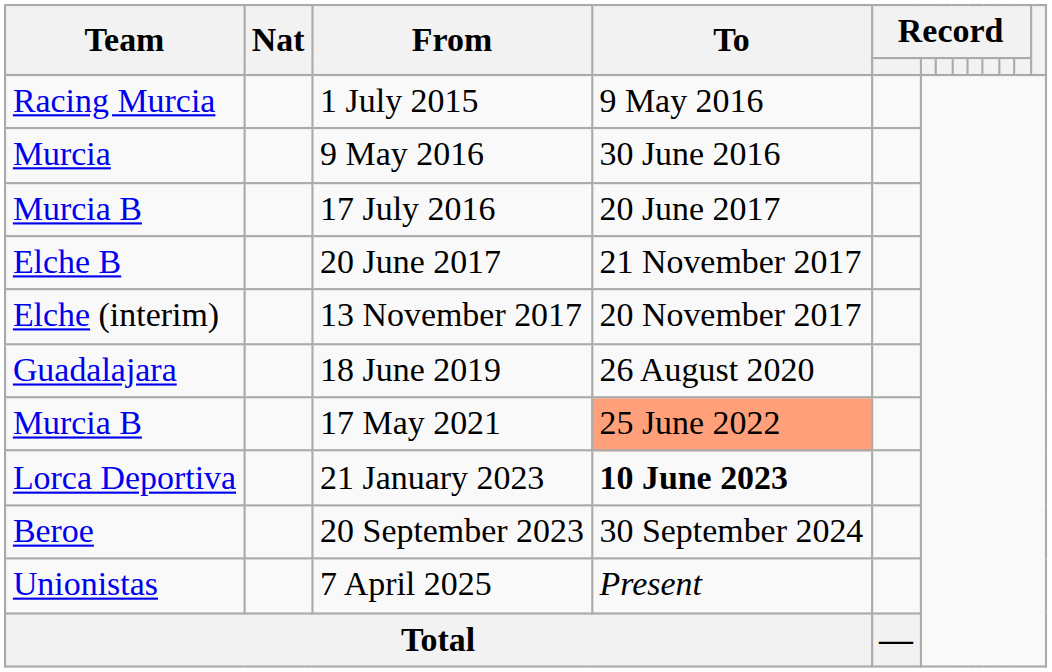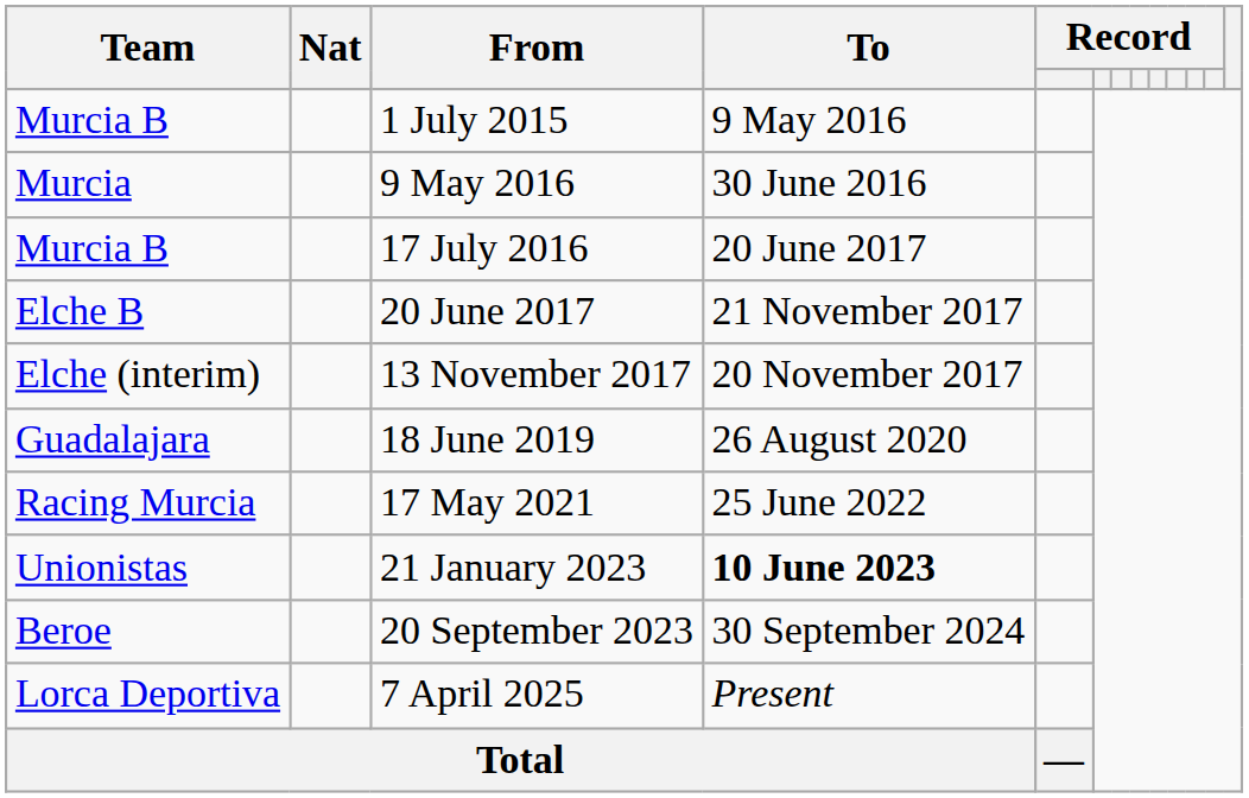1 July 2015 | Team: Racing Murcia -> Murcia B
17 May 2021 | Team: Murcia B -> Racing Murcia
17 May 2021 | To: lightsalmon background -> no background
21 January 2023 | Team: Lorca Deportiva -> Unionistas
7 April 2025 | Team: Unionistas -> Lorca Deportiva
